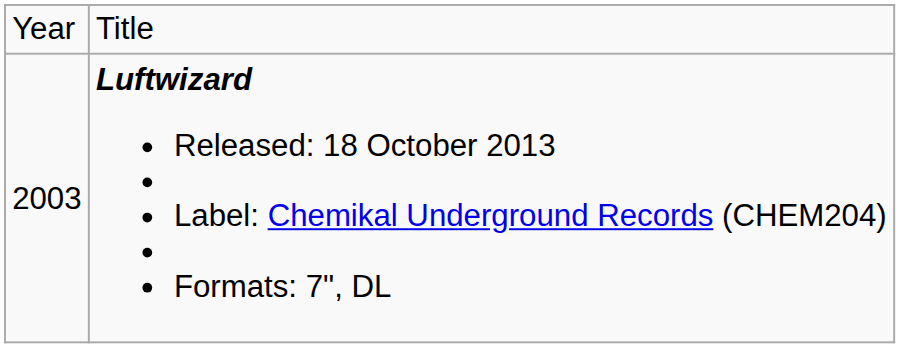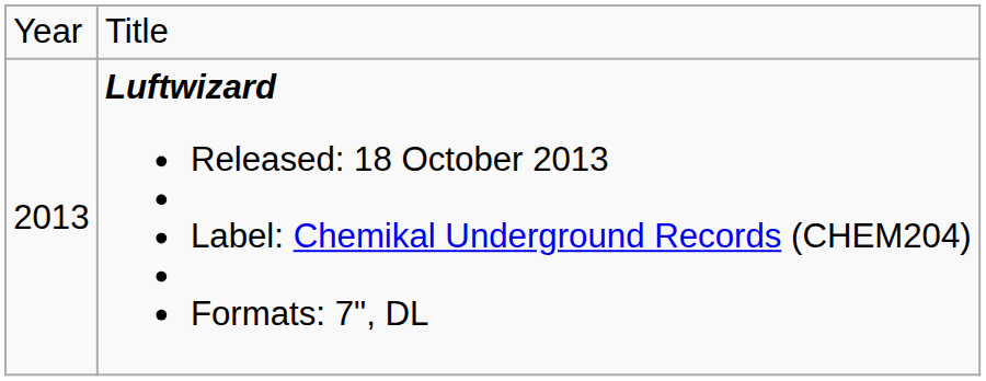row 2 | column 1: 2003 -> 2013
